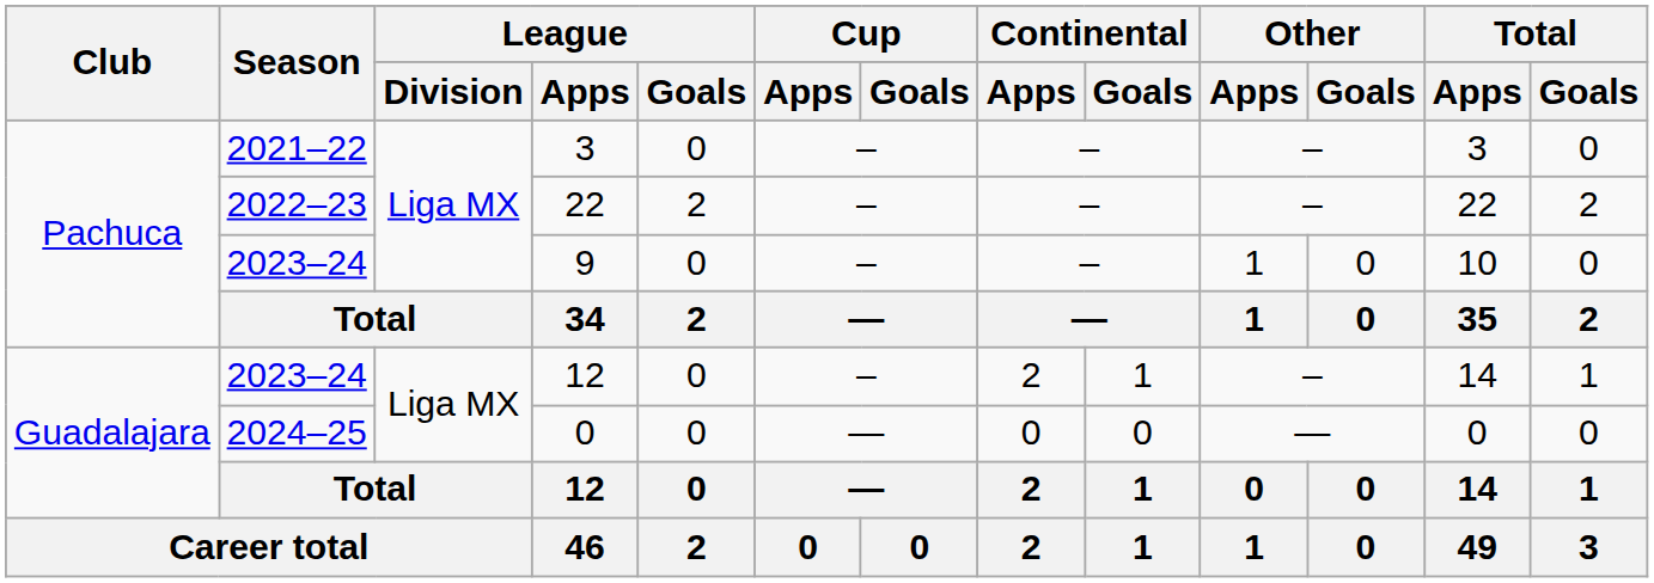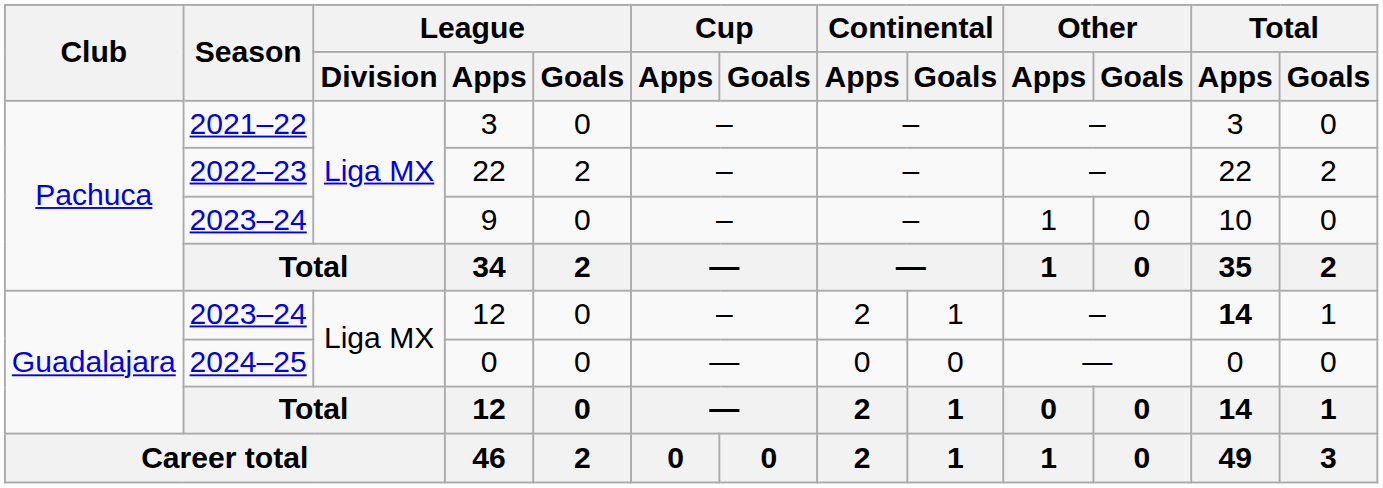2023–24 / 12 | Total / Apps: normal -> bold
